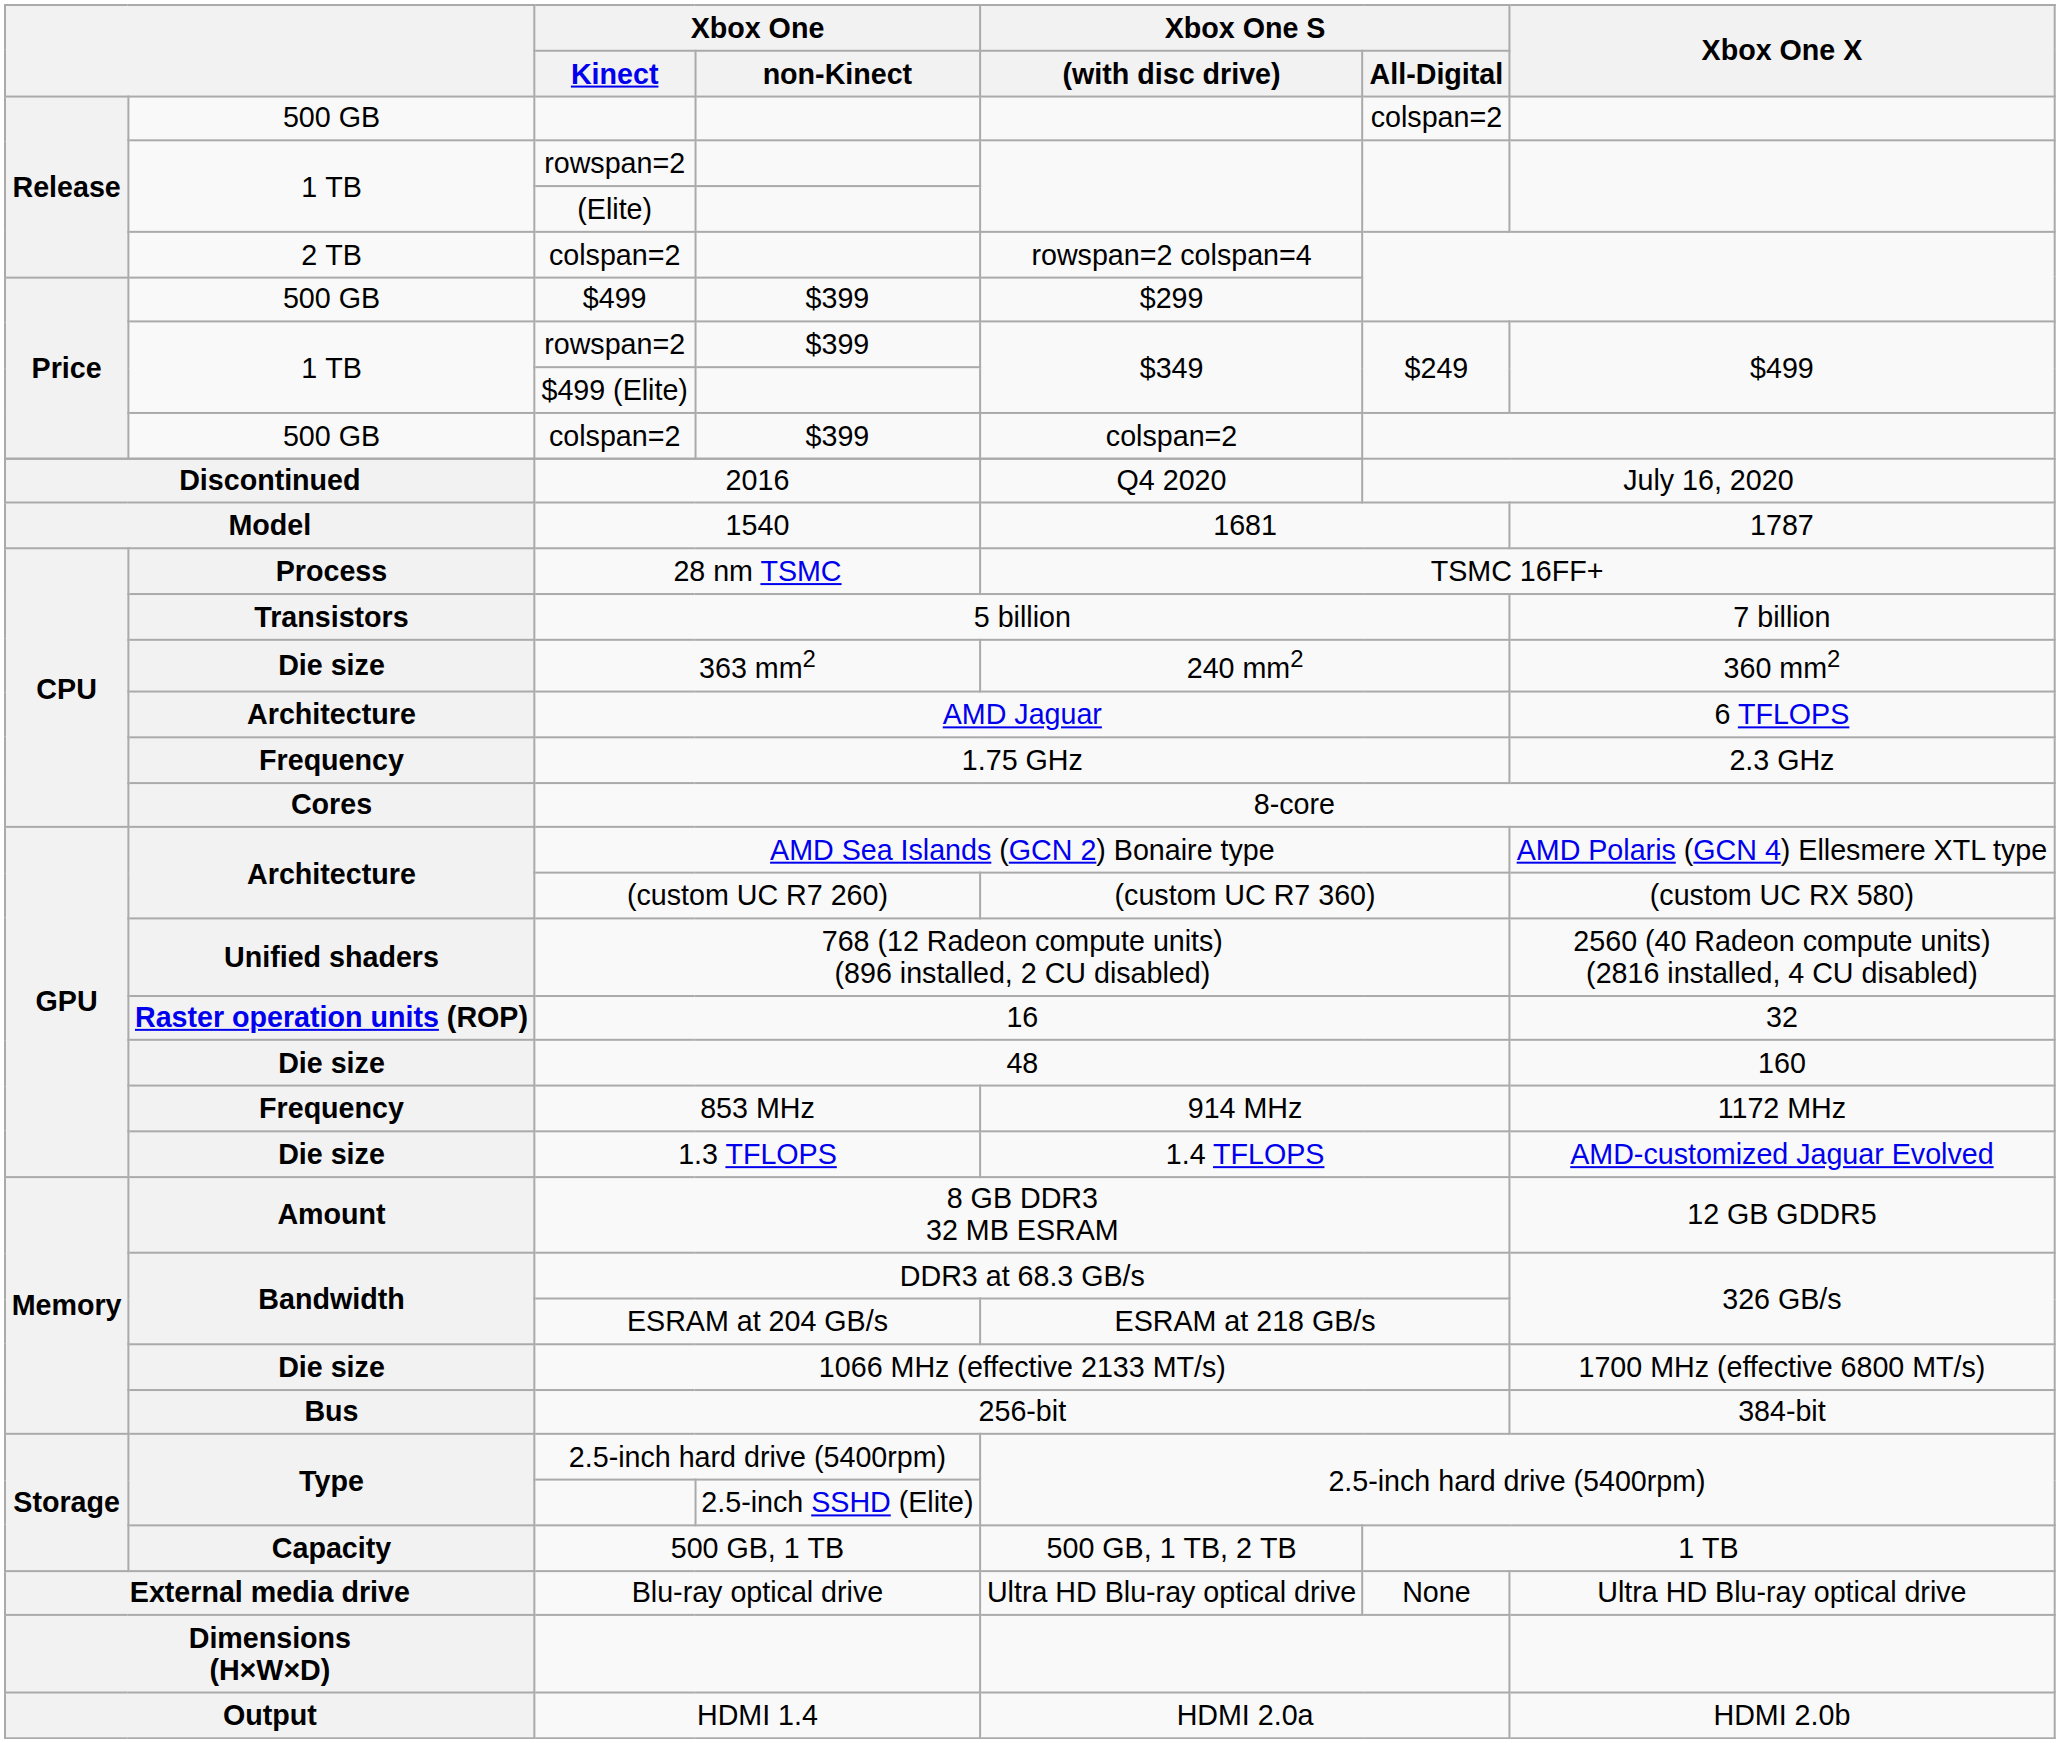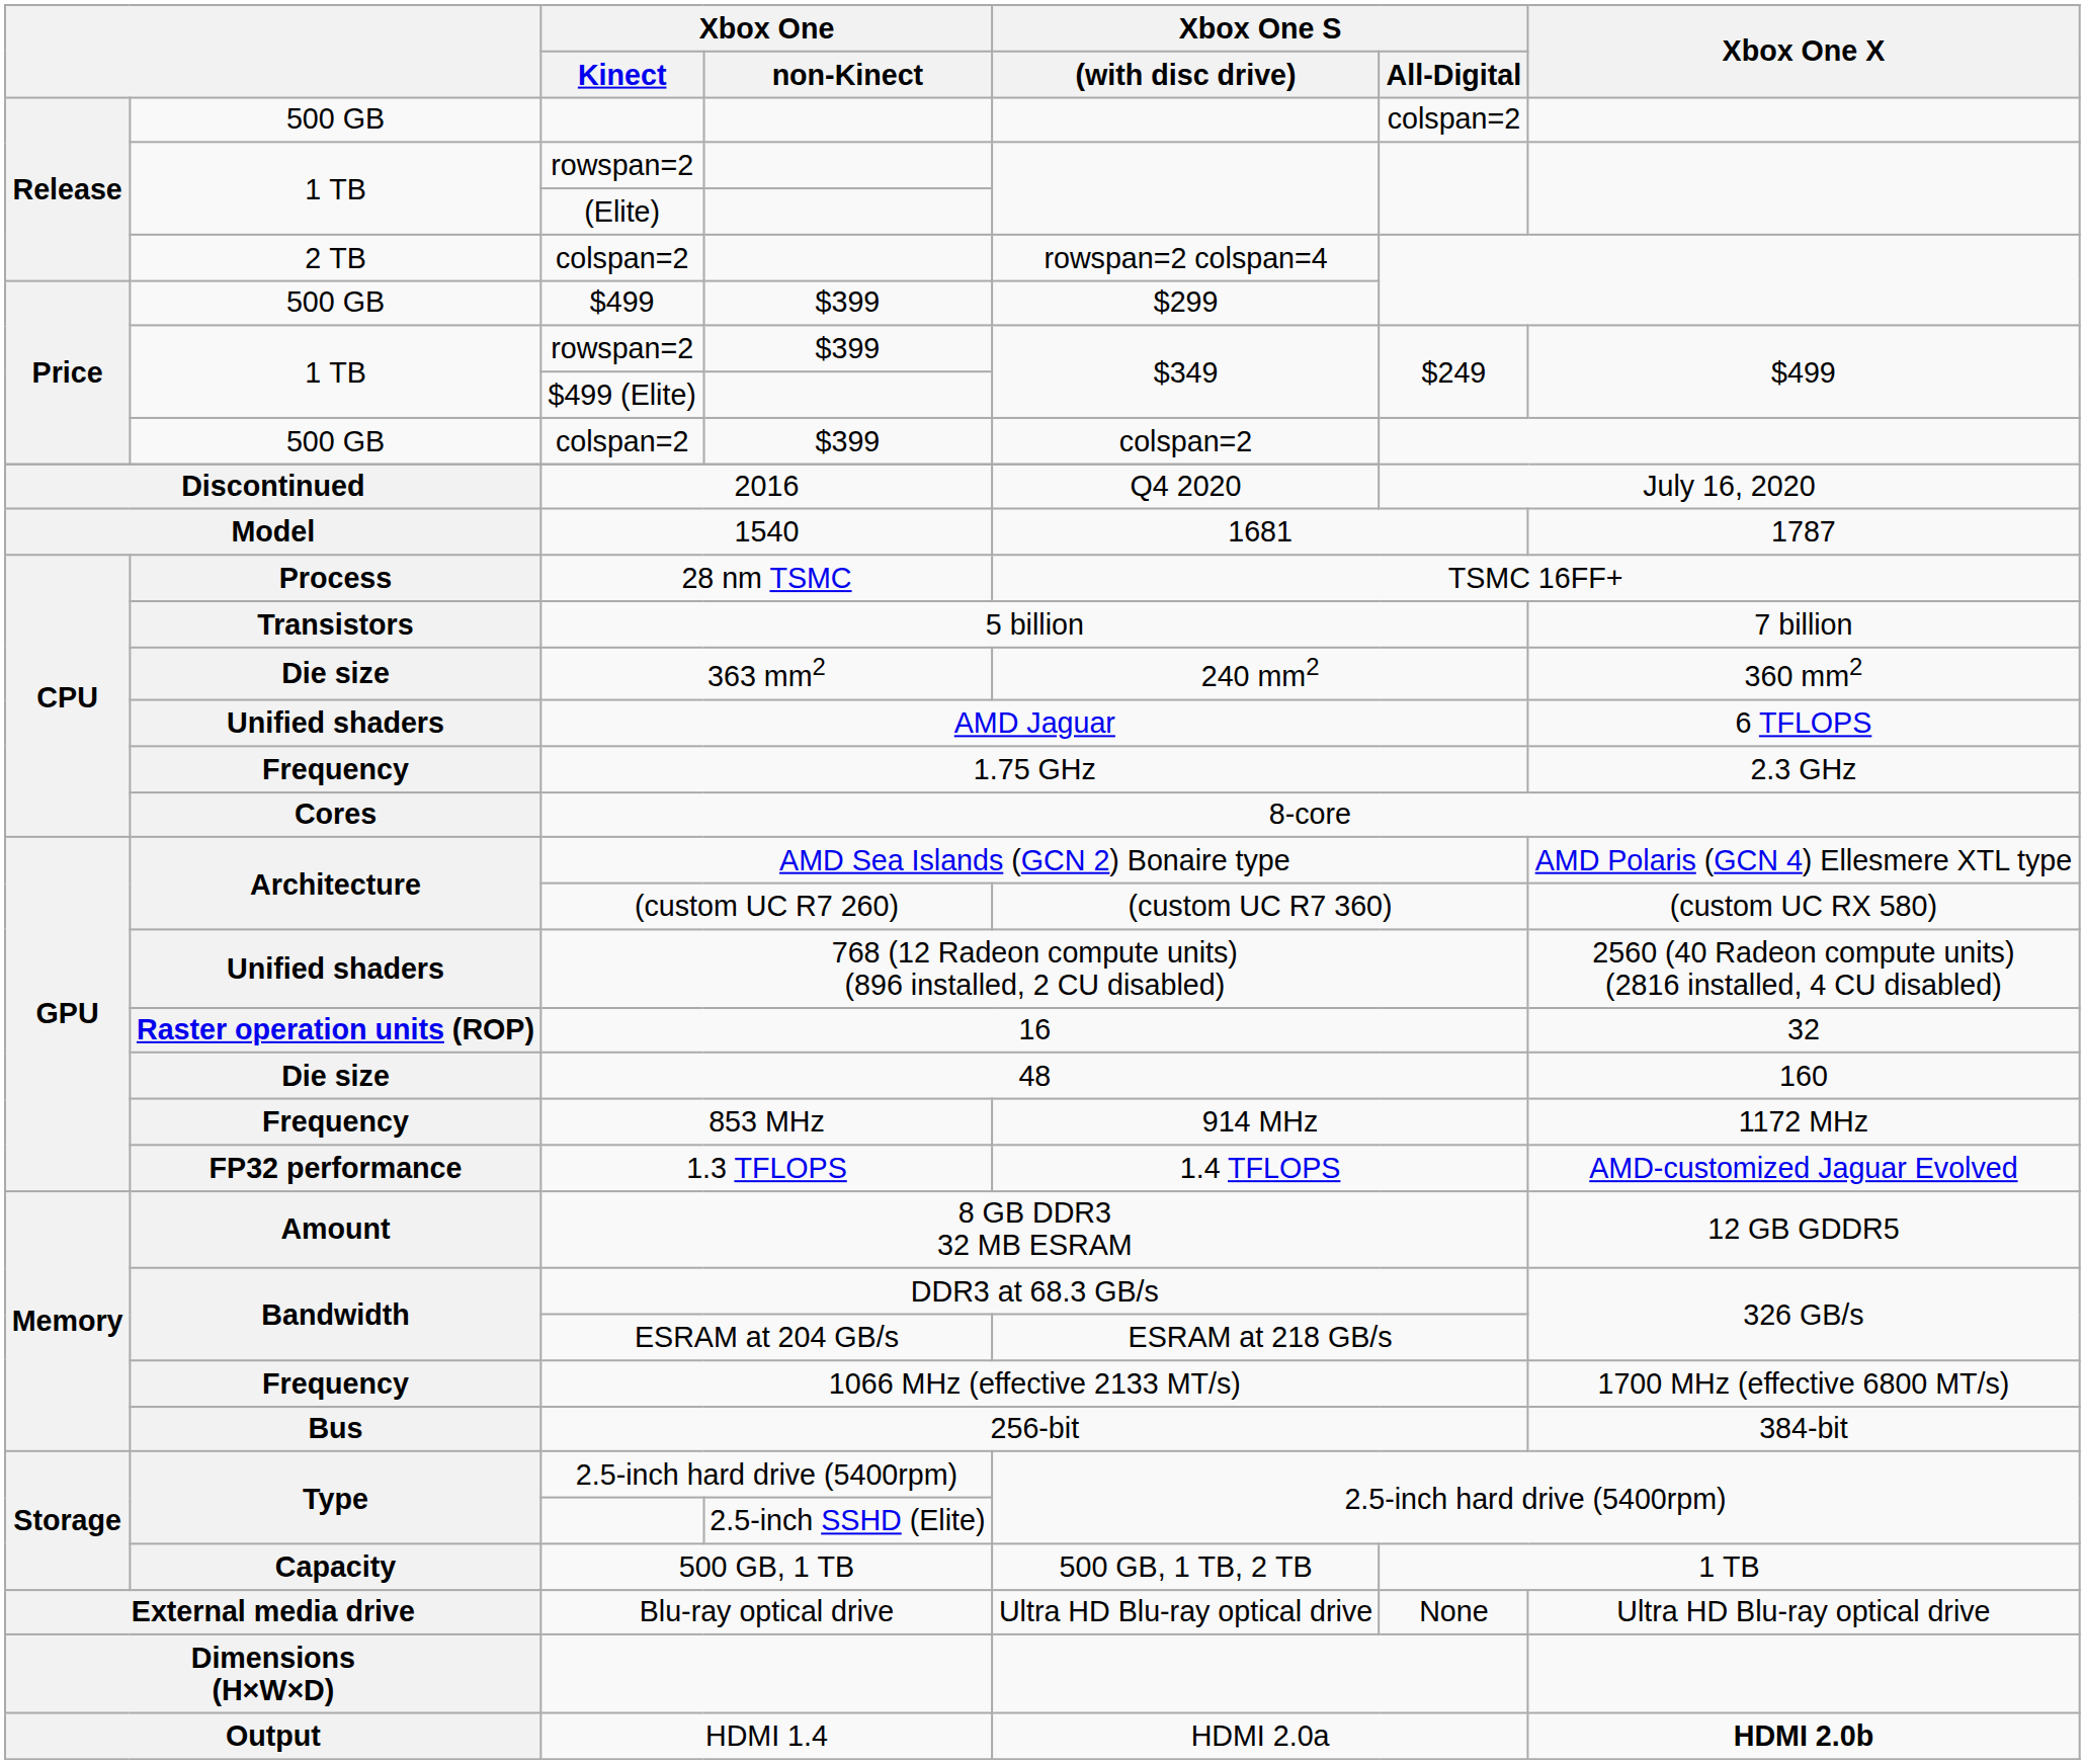AMD Jaguar | column 2: Architecture -> Unified shaders
1.3 TFLOPS | column 2: Die size -> FP32 performance
1066 MHz (effective 2133 MT/s) | column 2: Die size -> Frequency
HDMI 1.4 | Xbox One X: normal -> bold
